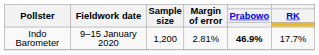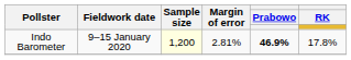Indo Barometer | Sample size: no background -> lightyellow background
Indo Barometer | RK: 17.7% -> 17.8%
